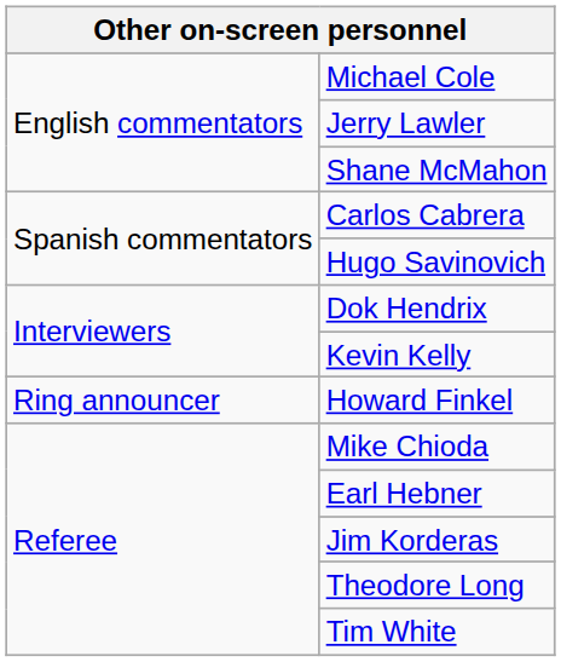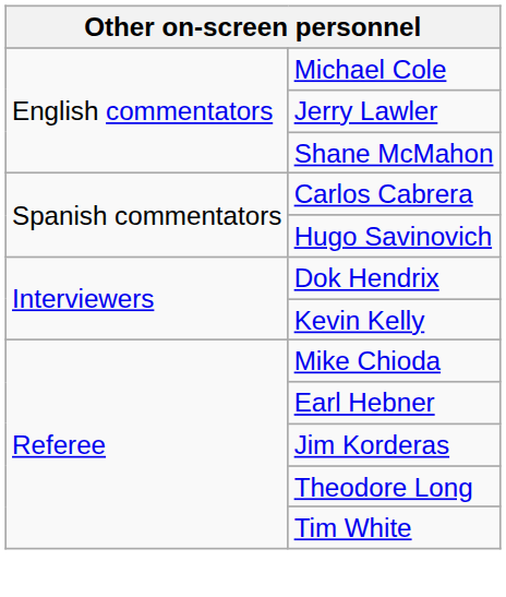- row: Ring announcer | Howard Finkel
